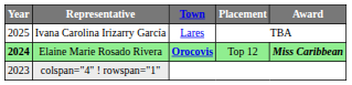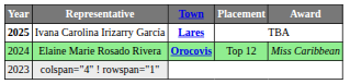Ivana Carolina Irizarry García | Year: normal -> bold
Ivana Carolina Irizarry García | Town: normal -> bold
Elaine Marie Rosado Rivera | Year: bold -> normal
Elaine Marie Rosado Rivera | Award: bold -> normal
